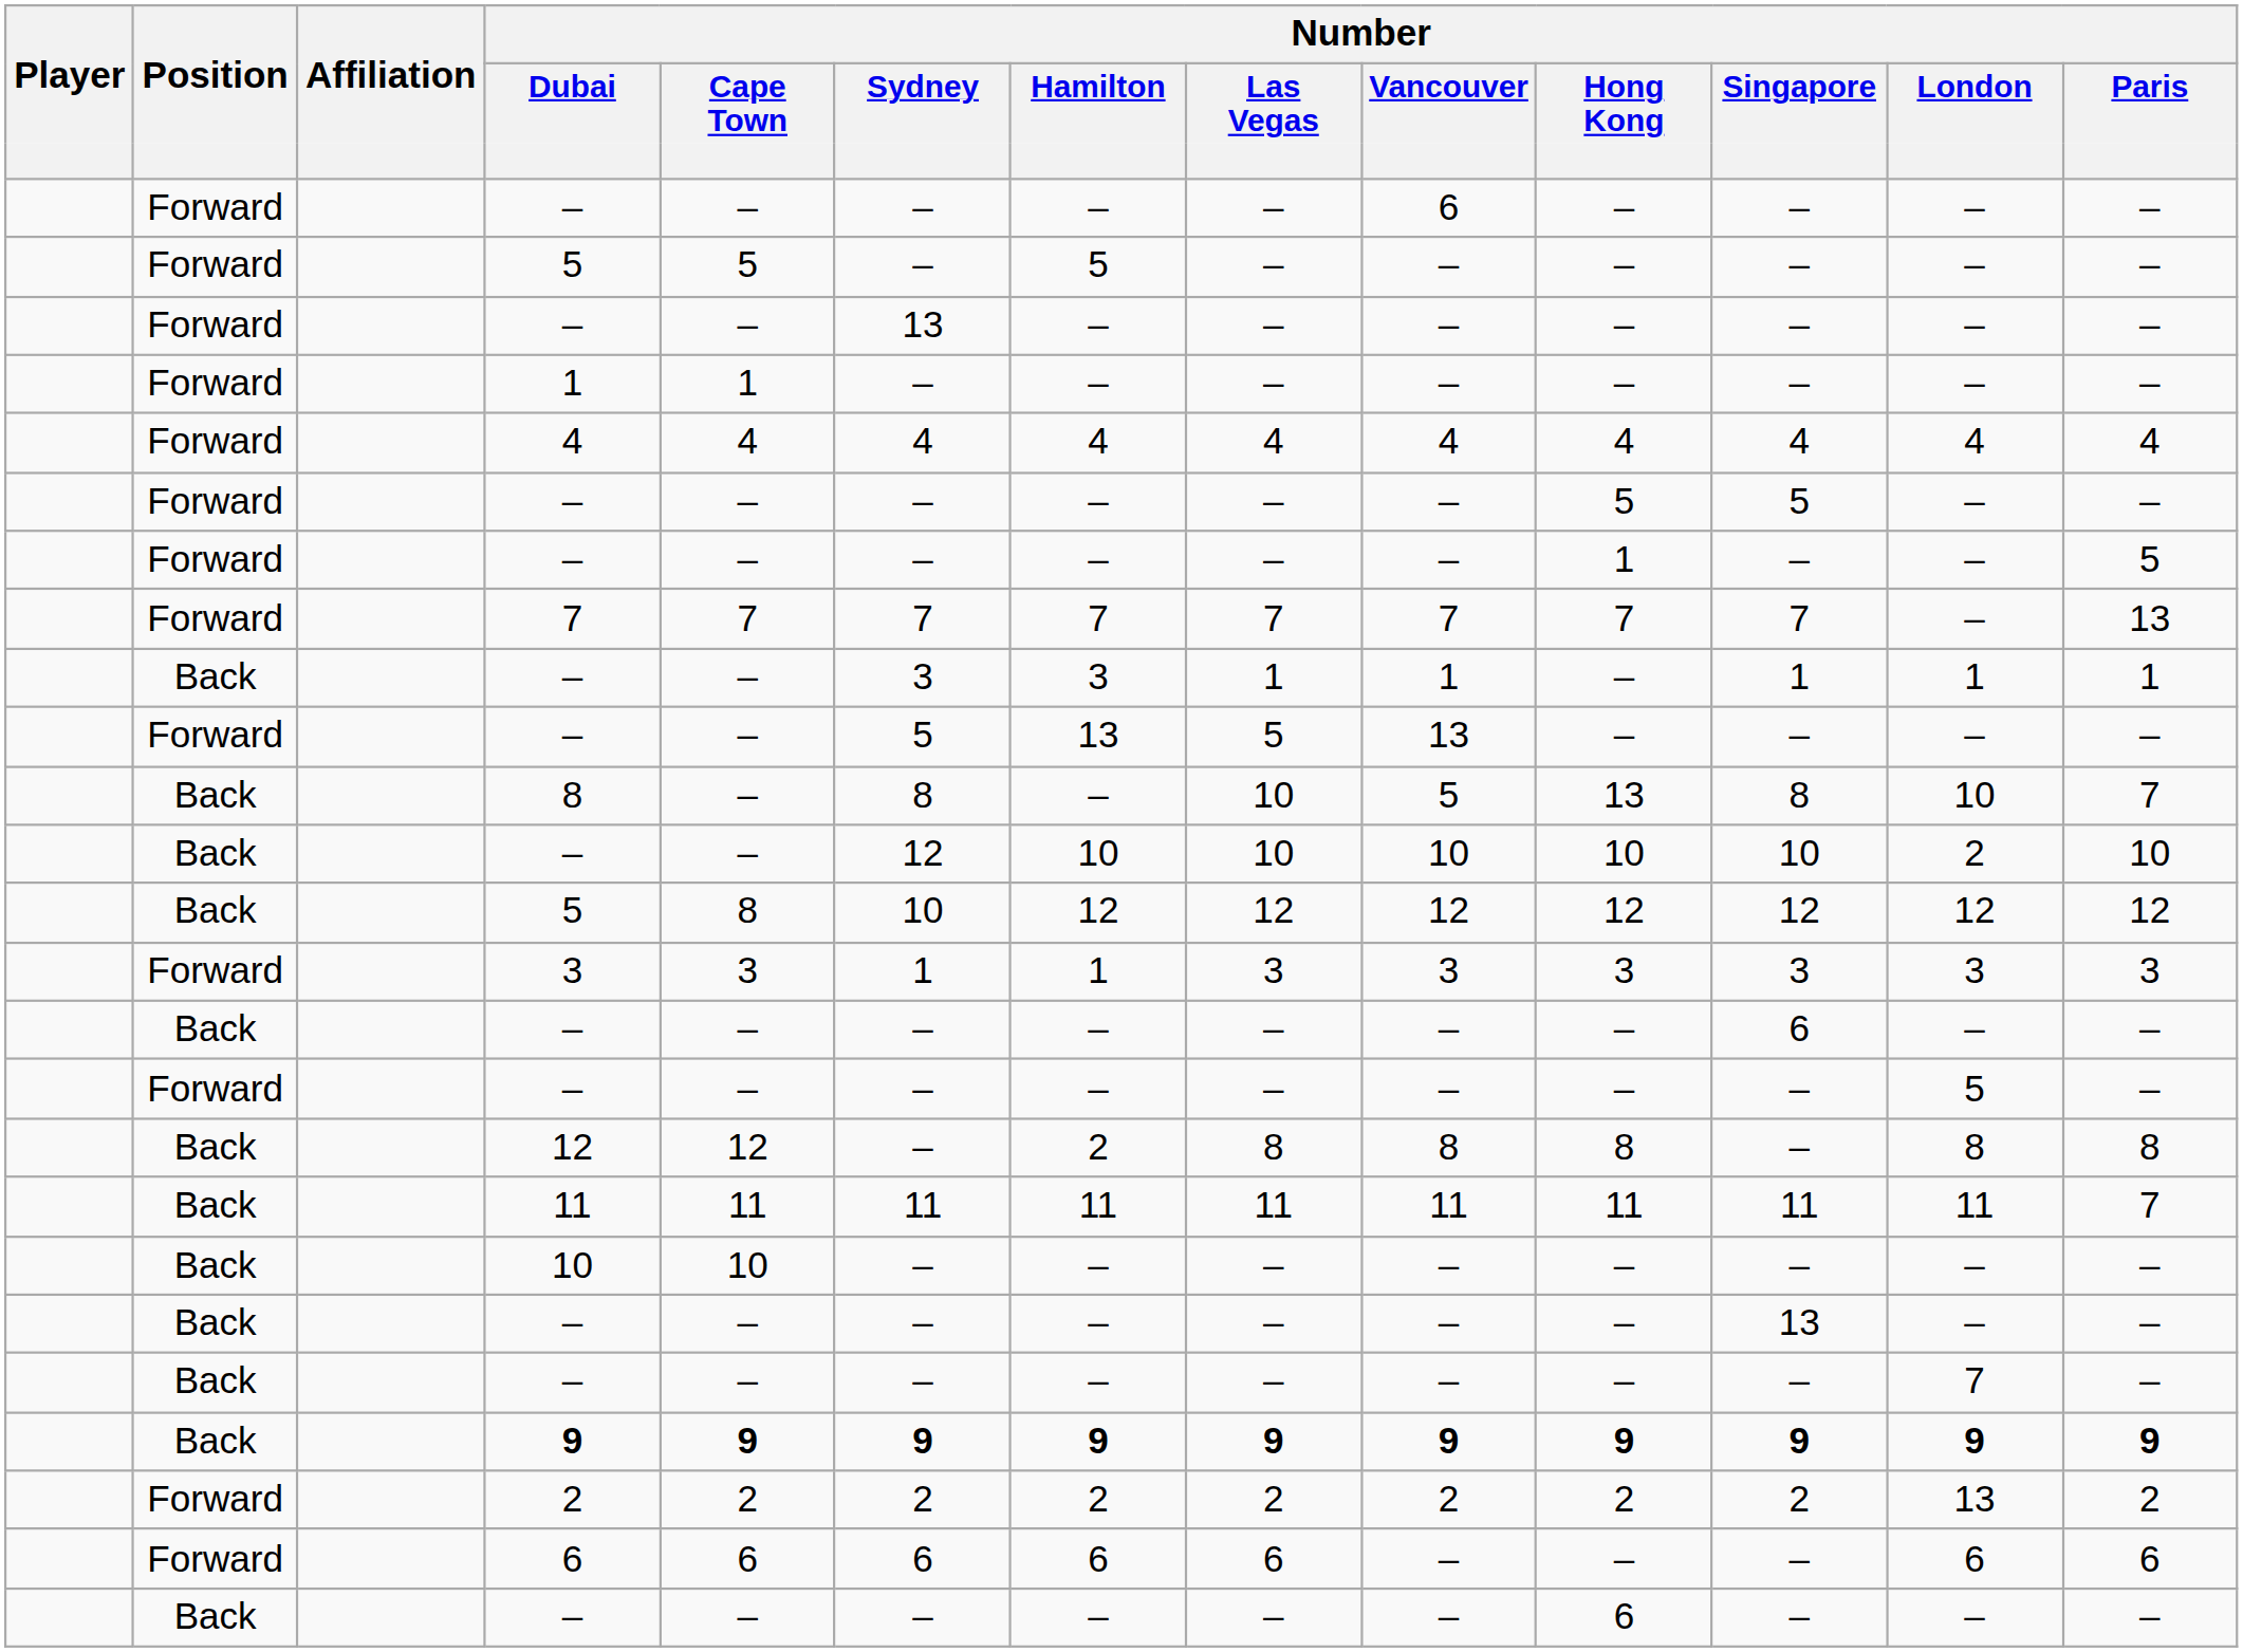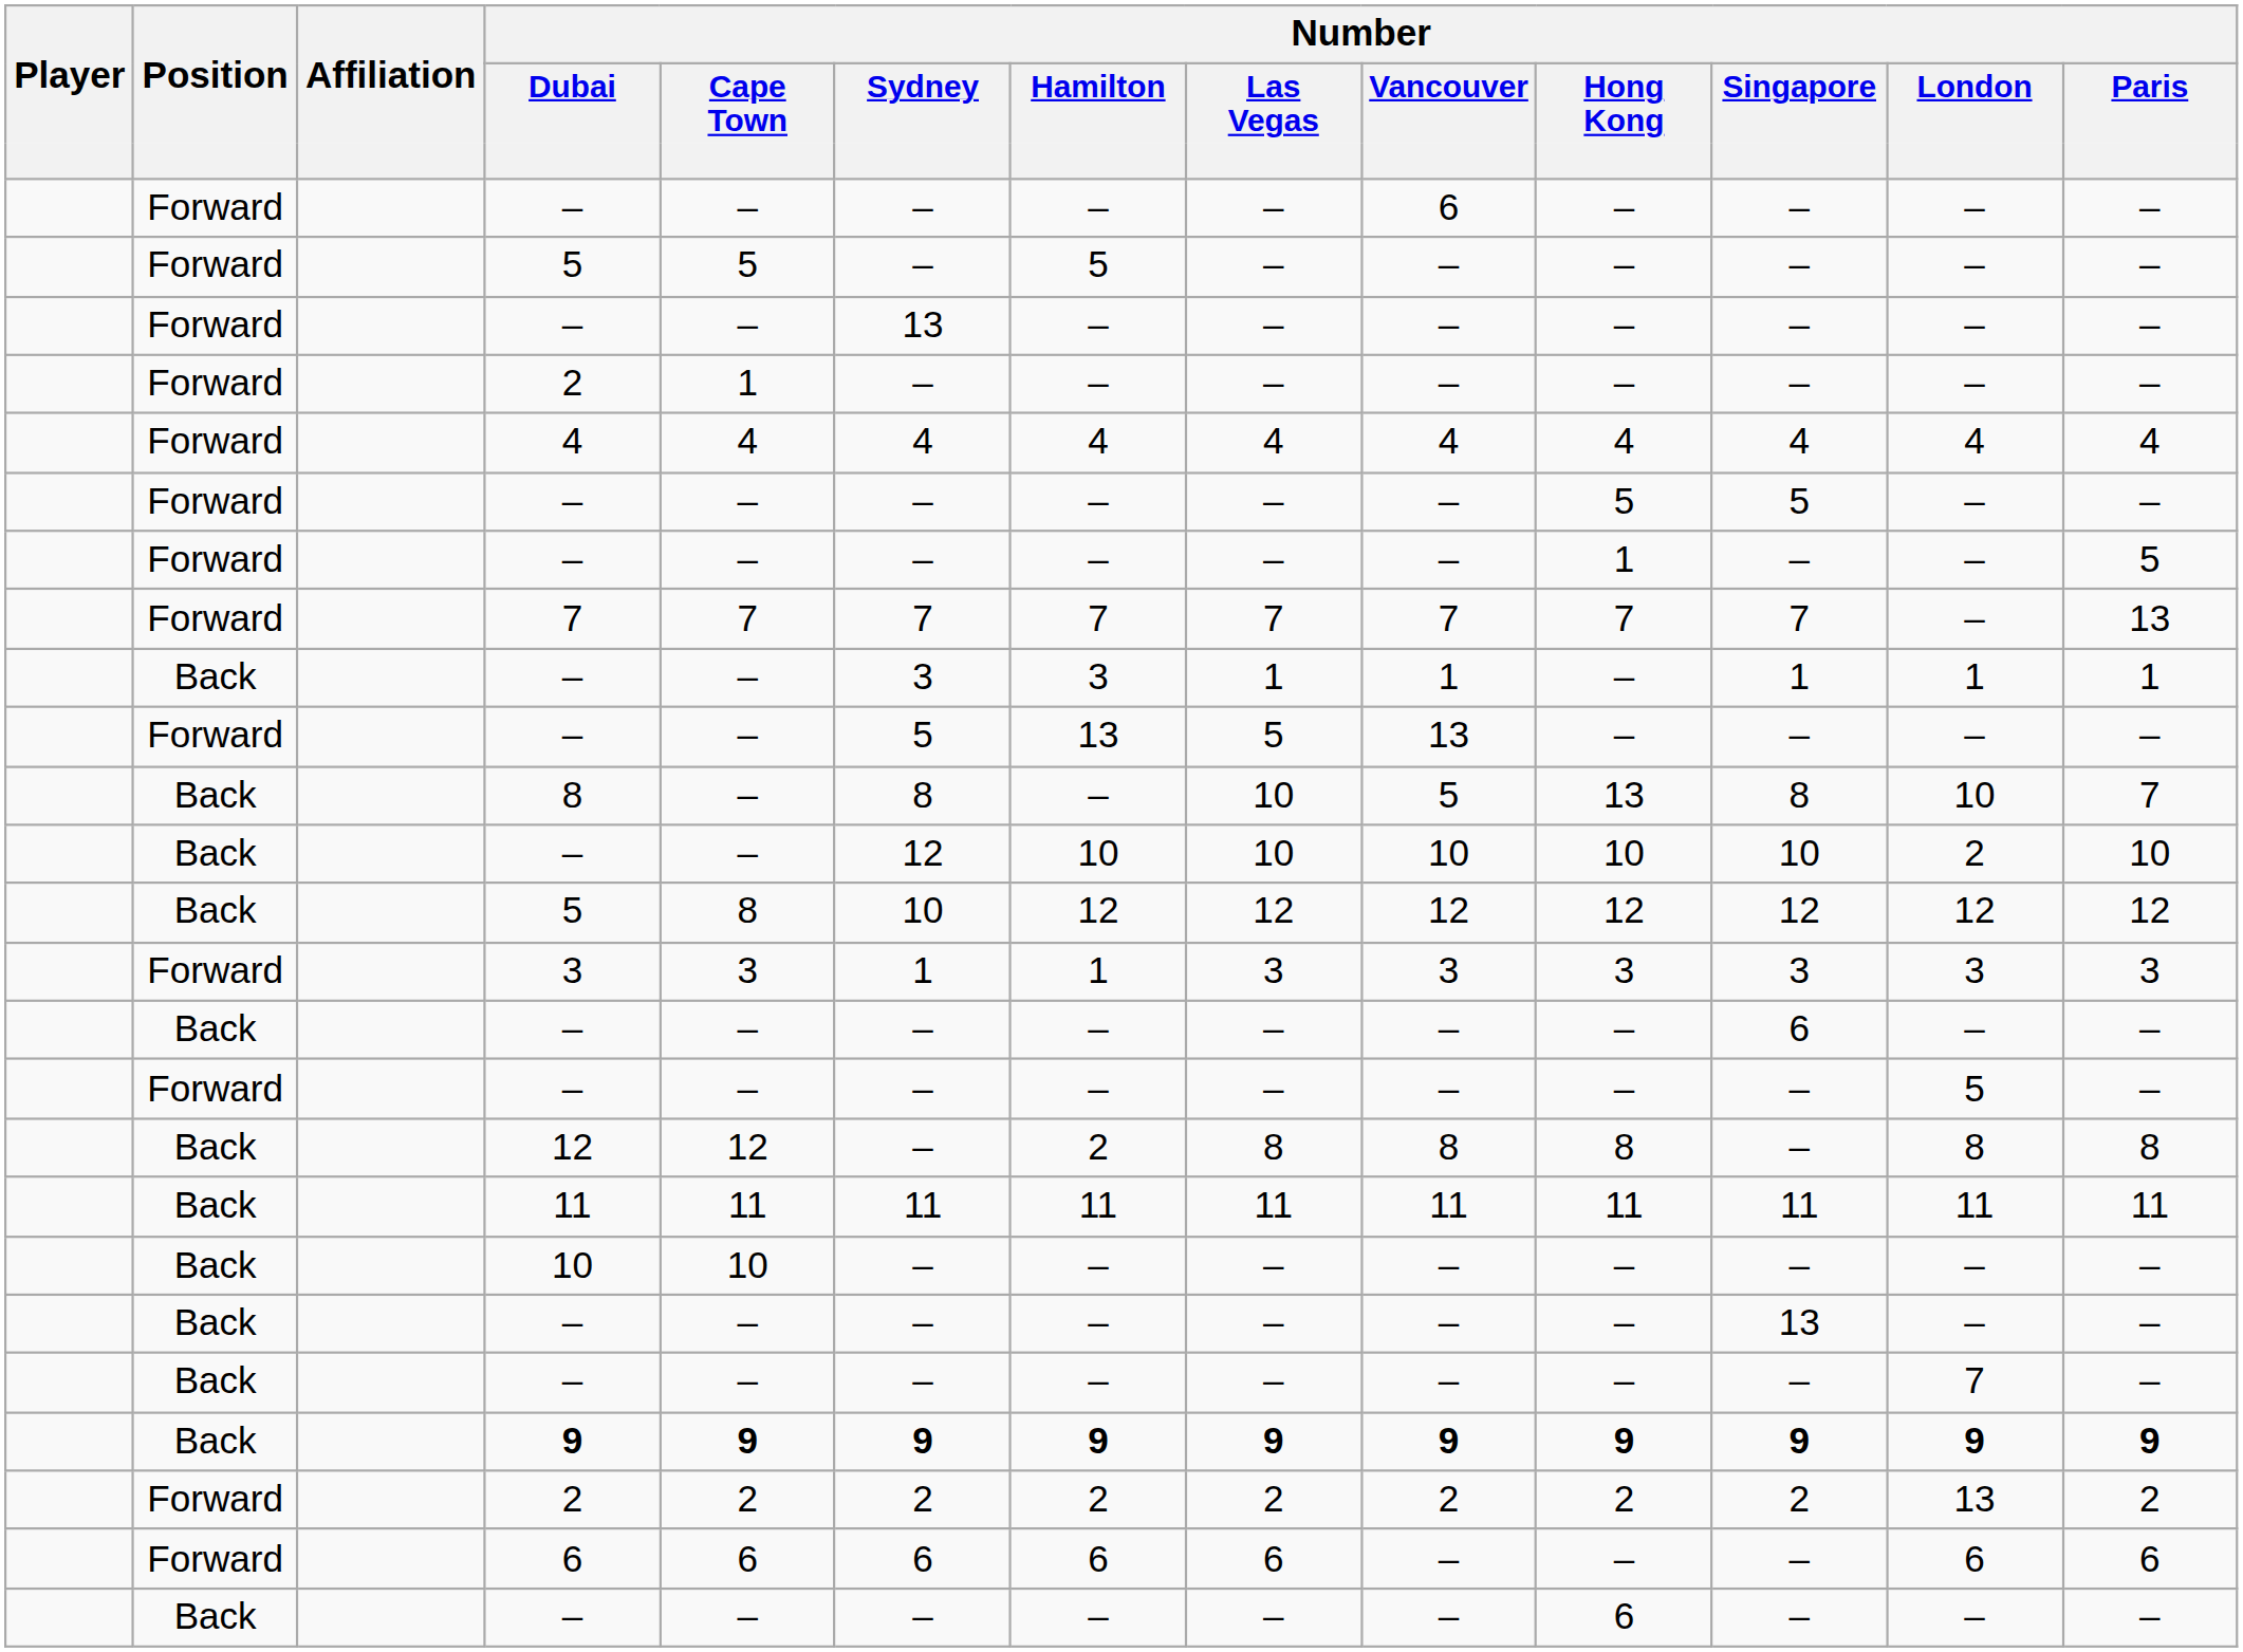row 7 | Number / Dubai: 1 -> 2
row 21 | Number / Paris: 7 -> 11
